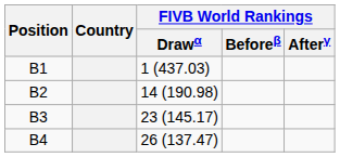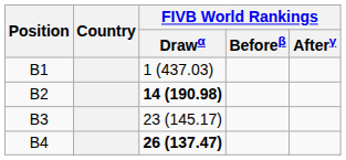B2 | FIVB World Rankings / Drawα: normal -> bold
B4 | FIVB World Rankings / Drawα: normal -> bold
